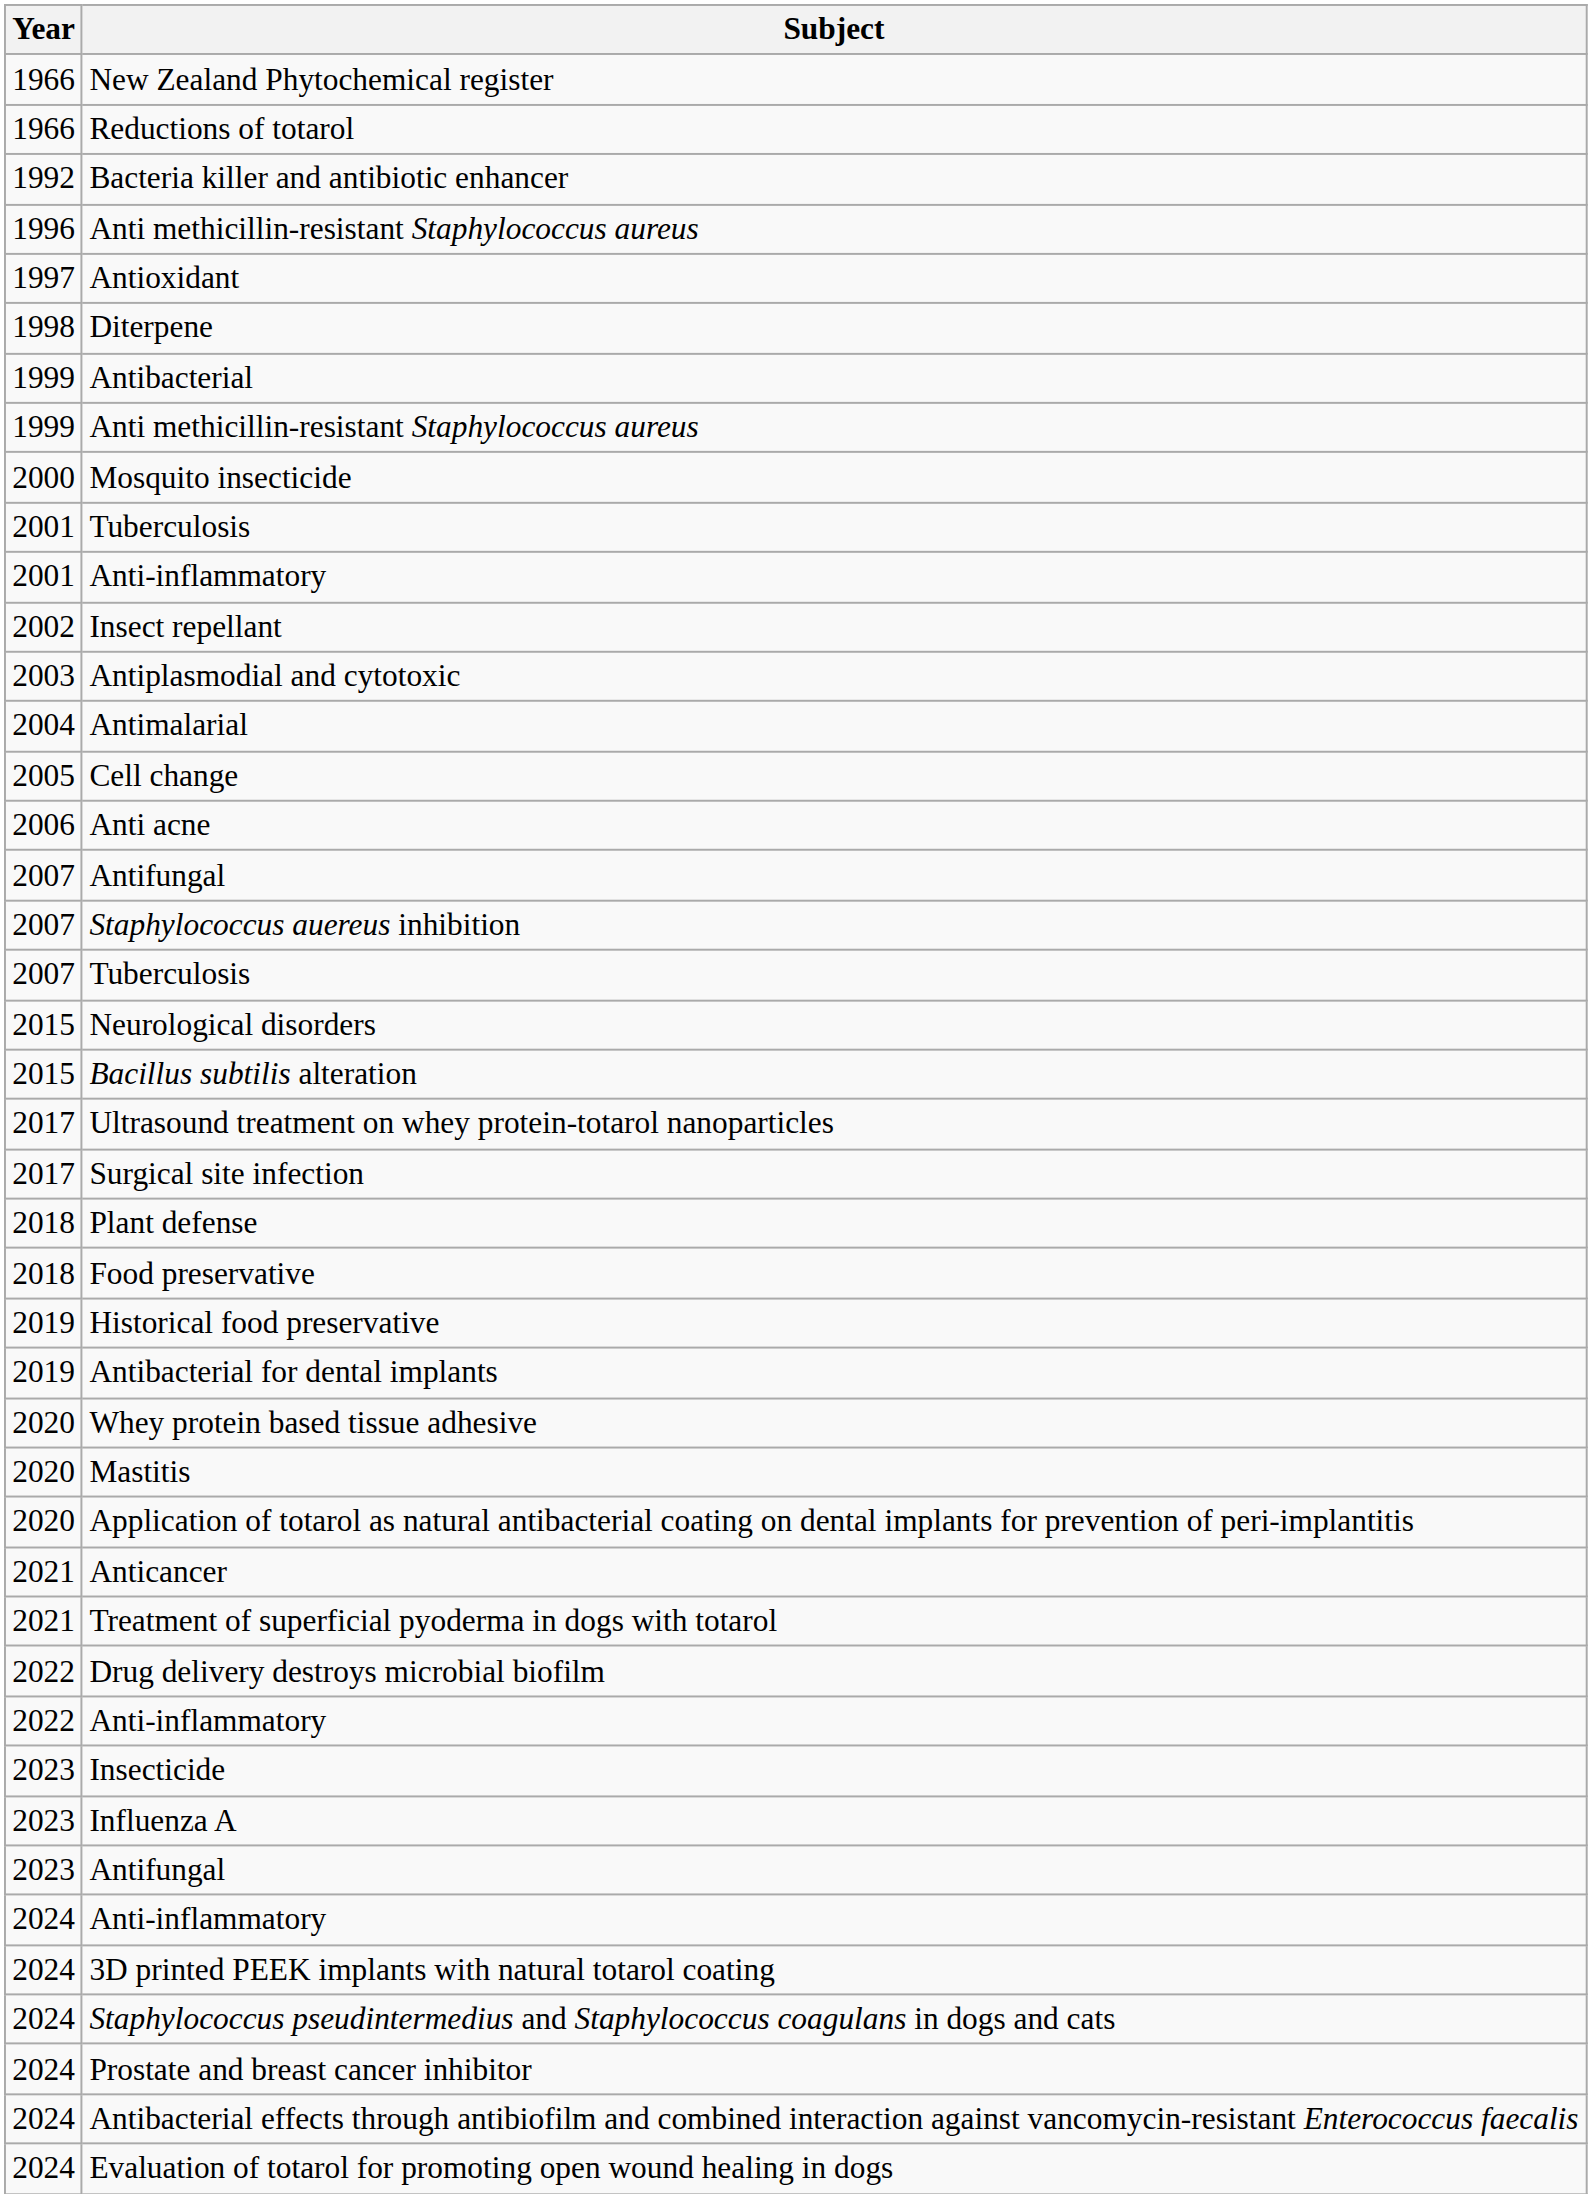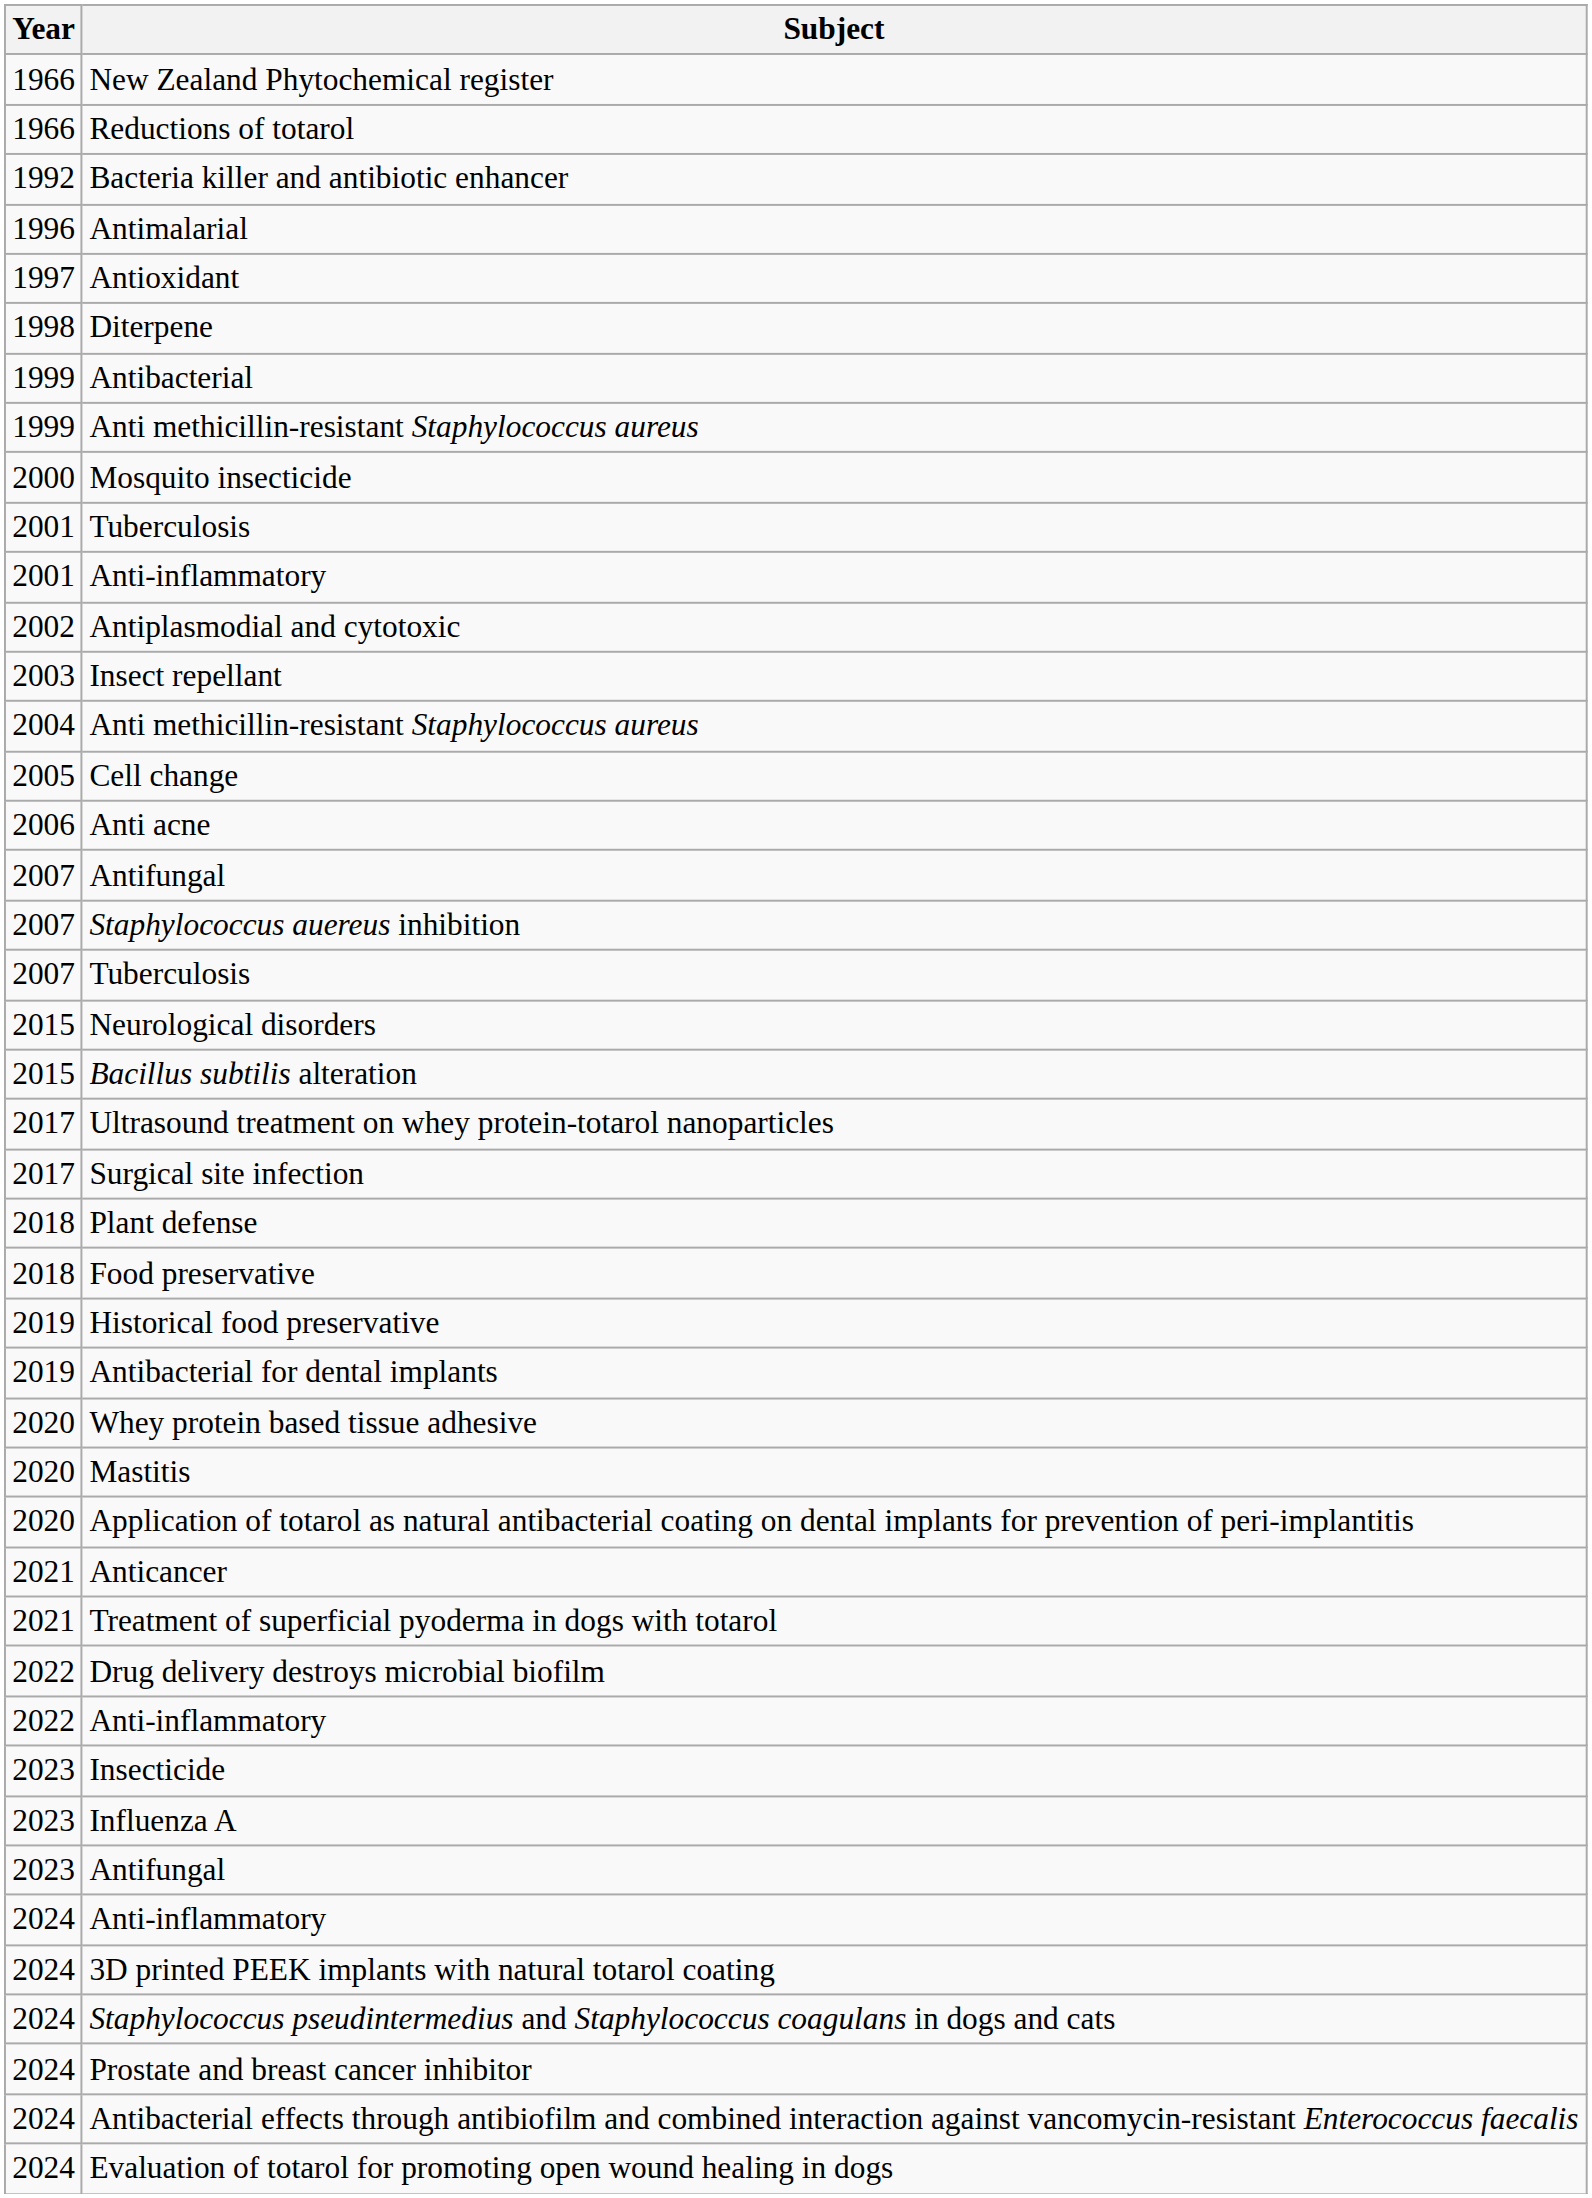row 5 | Subject: Anti methicillin-resistant Staphylococcus aureus -> Antimalarial
row 13 | Subject: Insect repellant -> Antiplasmodial and cytotoxic
row 14 | Subject: Antiplasmodial and cytotoxic -> Insect repellant
row 15 | Subject: Antimalarial -> Anti methicillin-resistant Staphylococcus aureus
